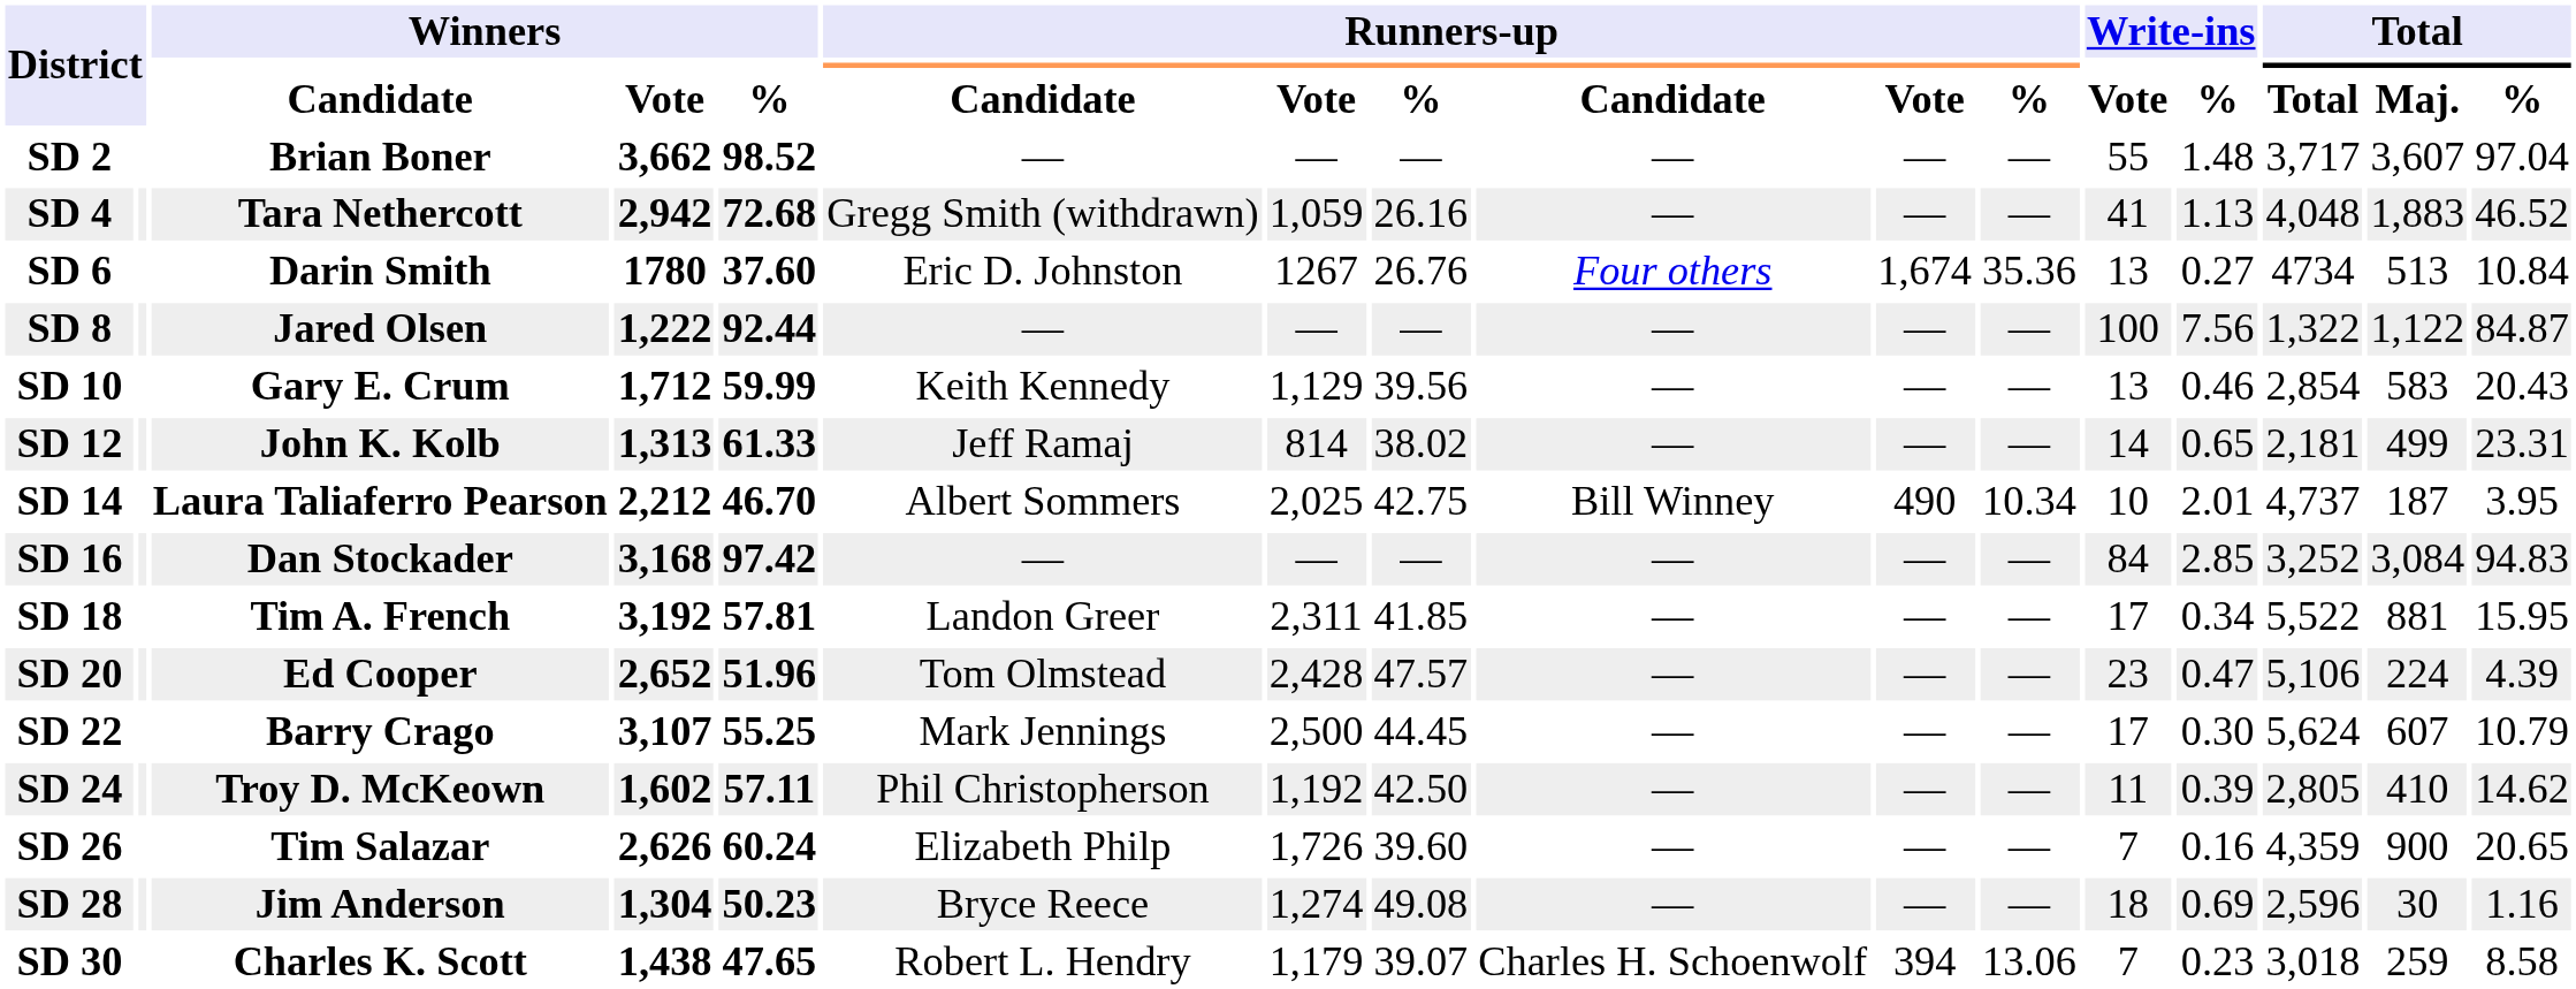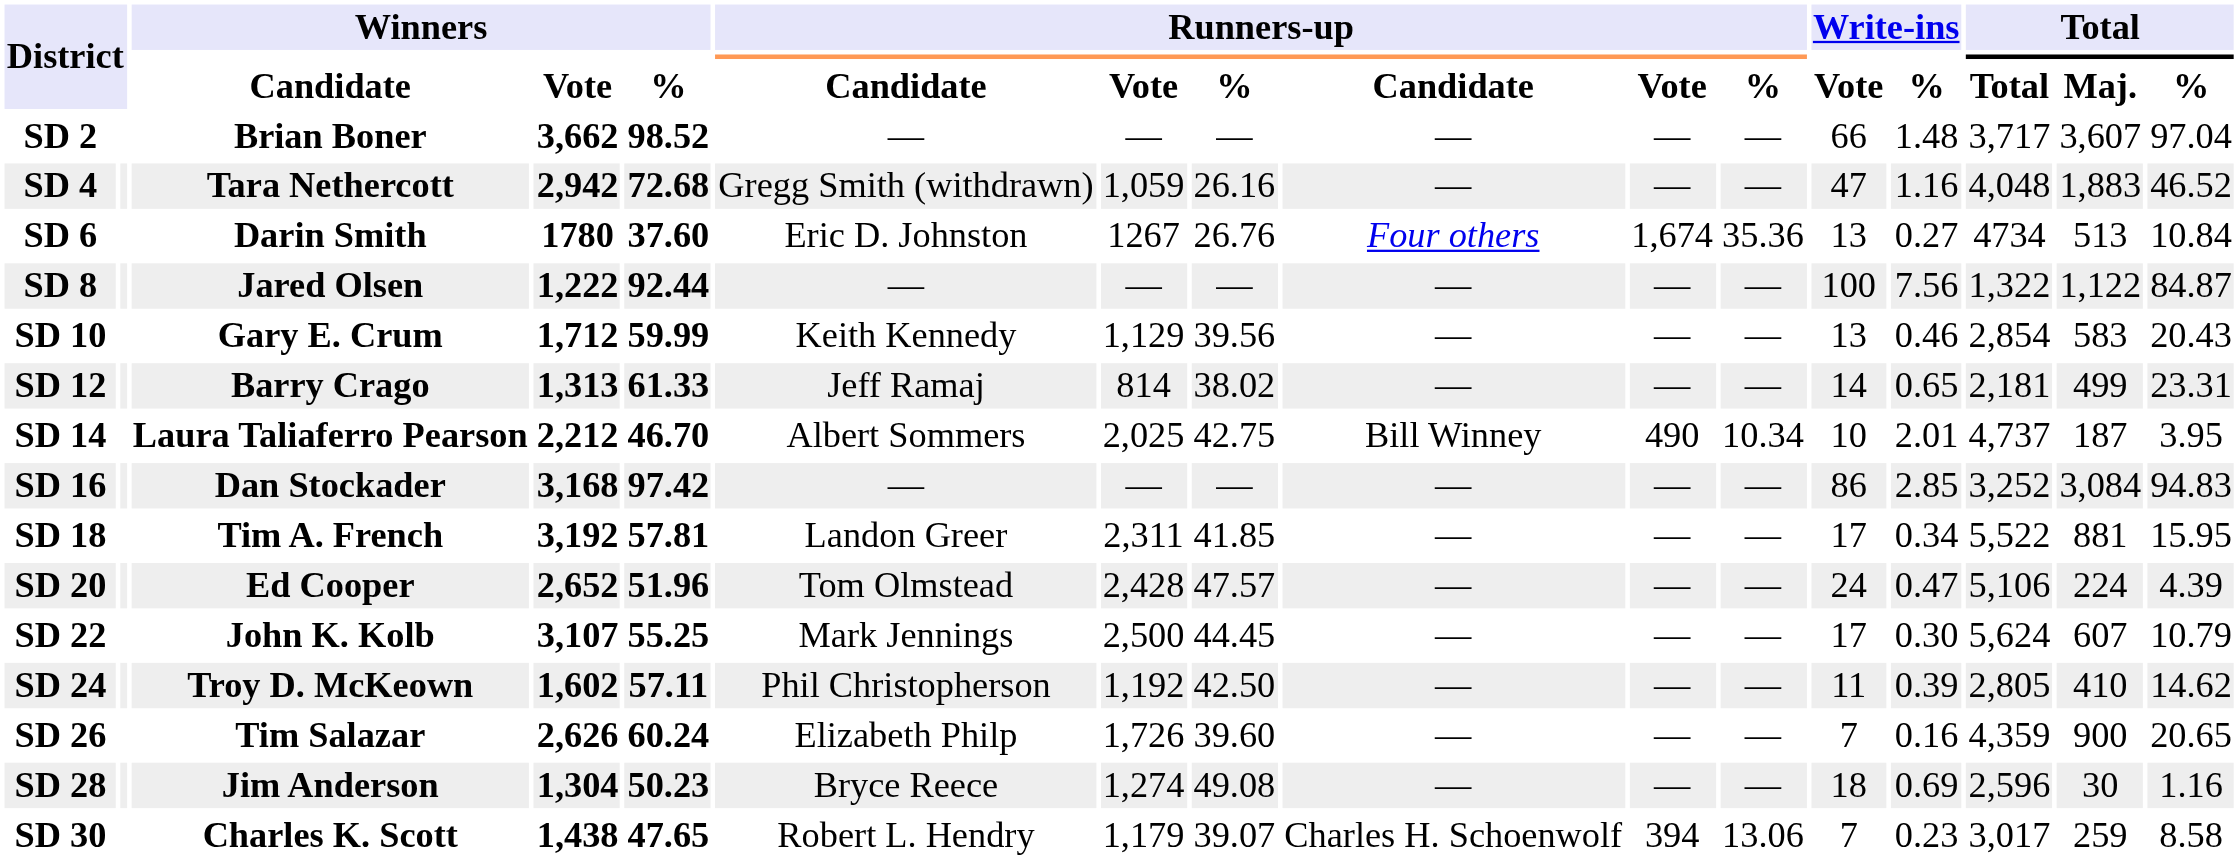SD 2 | Write-ins / Vote: 55 -> 66
SD 4 | Write-ins / Vote: 41 -> 47
SD 4 | Write-ins / %: 1.13 -> 1.16
SD 12 | Winners / Candidate: John K. Kolb -> Barry Crago
SD 16 | Write-ins / Vote: 84 -> 86
SD 20 | Write-ins / Vote: 23 -> 24
SD 22 | Winners / Candidate: Barry Crago -> John K. Kolb
SD 30 | Total: 3,018 -> 3,017
